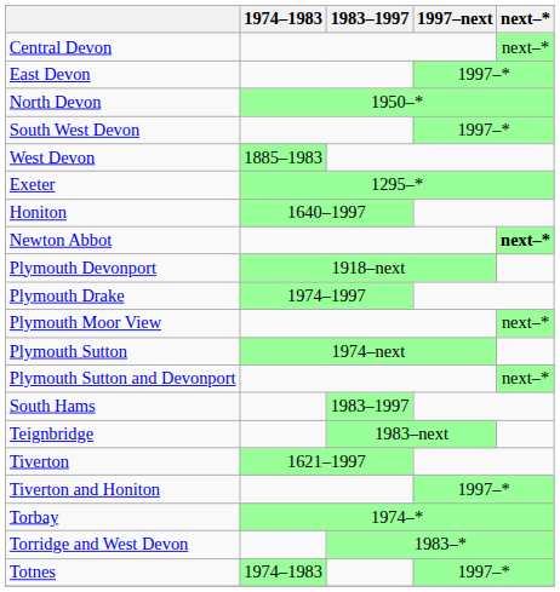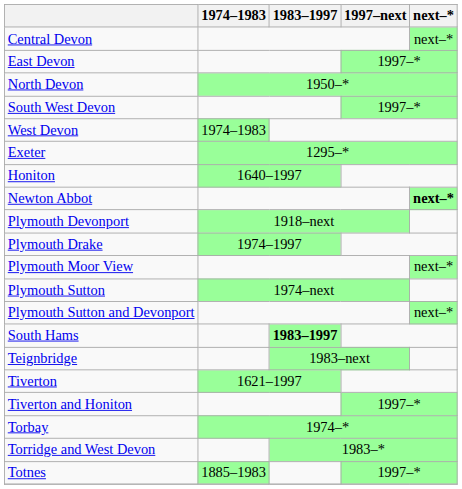West Devon | 1974–1983: 1885–1983 -> 1974–1983
South Hams | 1983–1997: normal -> bold
Totnes | 1974–1983: 1974–1983 -> 1885–1983
